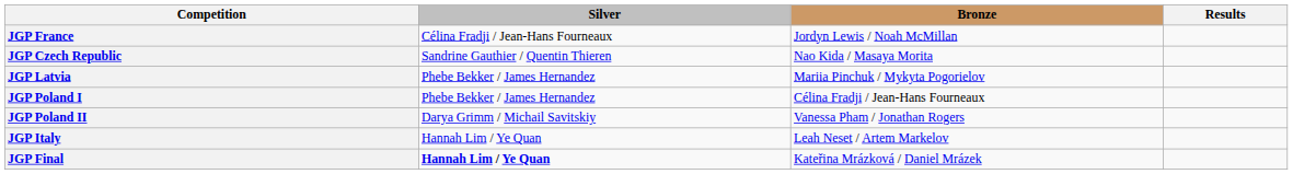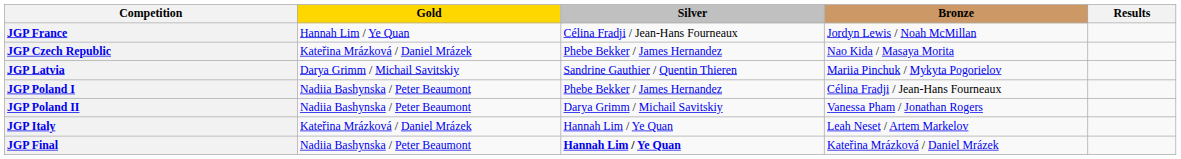+ column: Gold | Hannah Lim / Ye Quan | Kateřina Mrázková / Daniel Mrázek | Darya Grimm / Michail Savitskiy | Nadiia Bashynska / Peter Beaumont | Nadiia Bashynska / Peter Beaumont | Kateřina Mrázková / Daniel Mrázek | Nadiia Bashynska / Peter Beaumont
JGP Czech Republic | Silver: Sandrine Gauthier / Quentin Thieren -> Phebe Bekker / James Hernandez
JGP Latvia | Silver: Phebe Bekker / James Hernandez -> Sandrine Gauthier / Quentin Thieren
